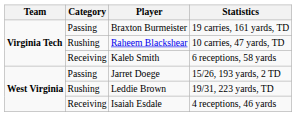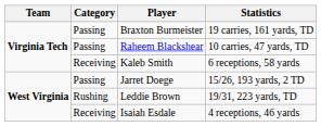Raheem Blackshear | Category: Rushing -> Passing
